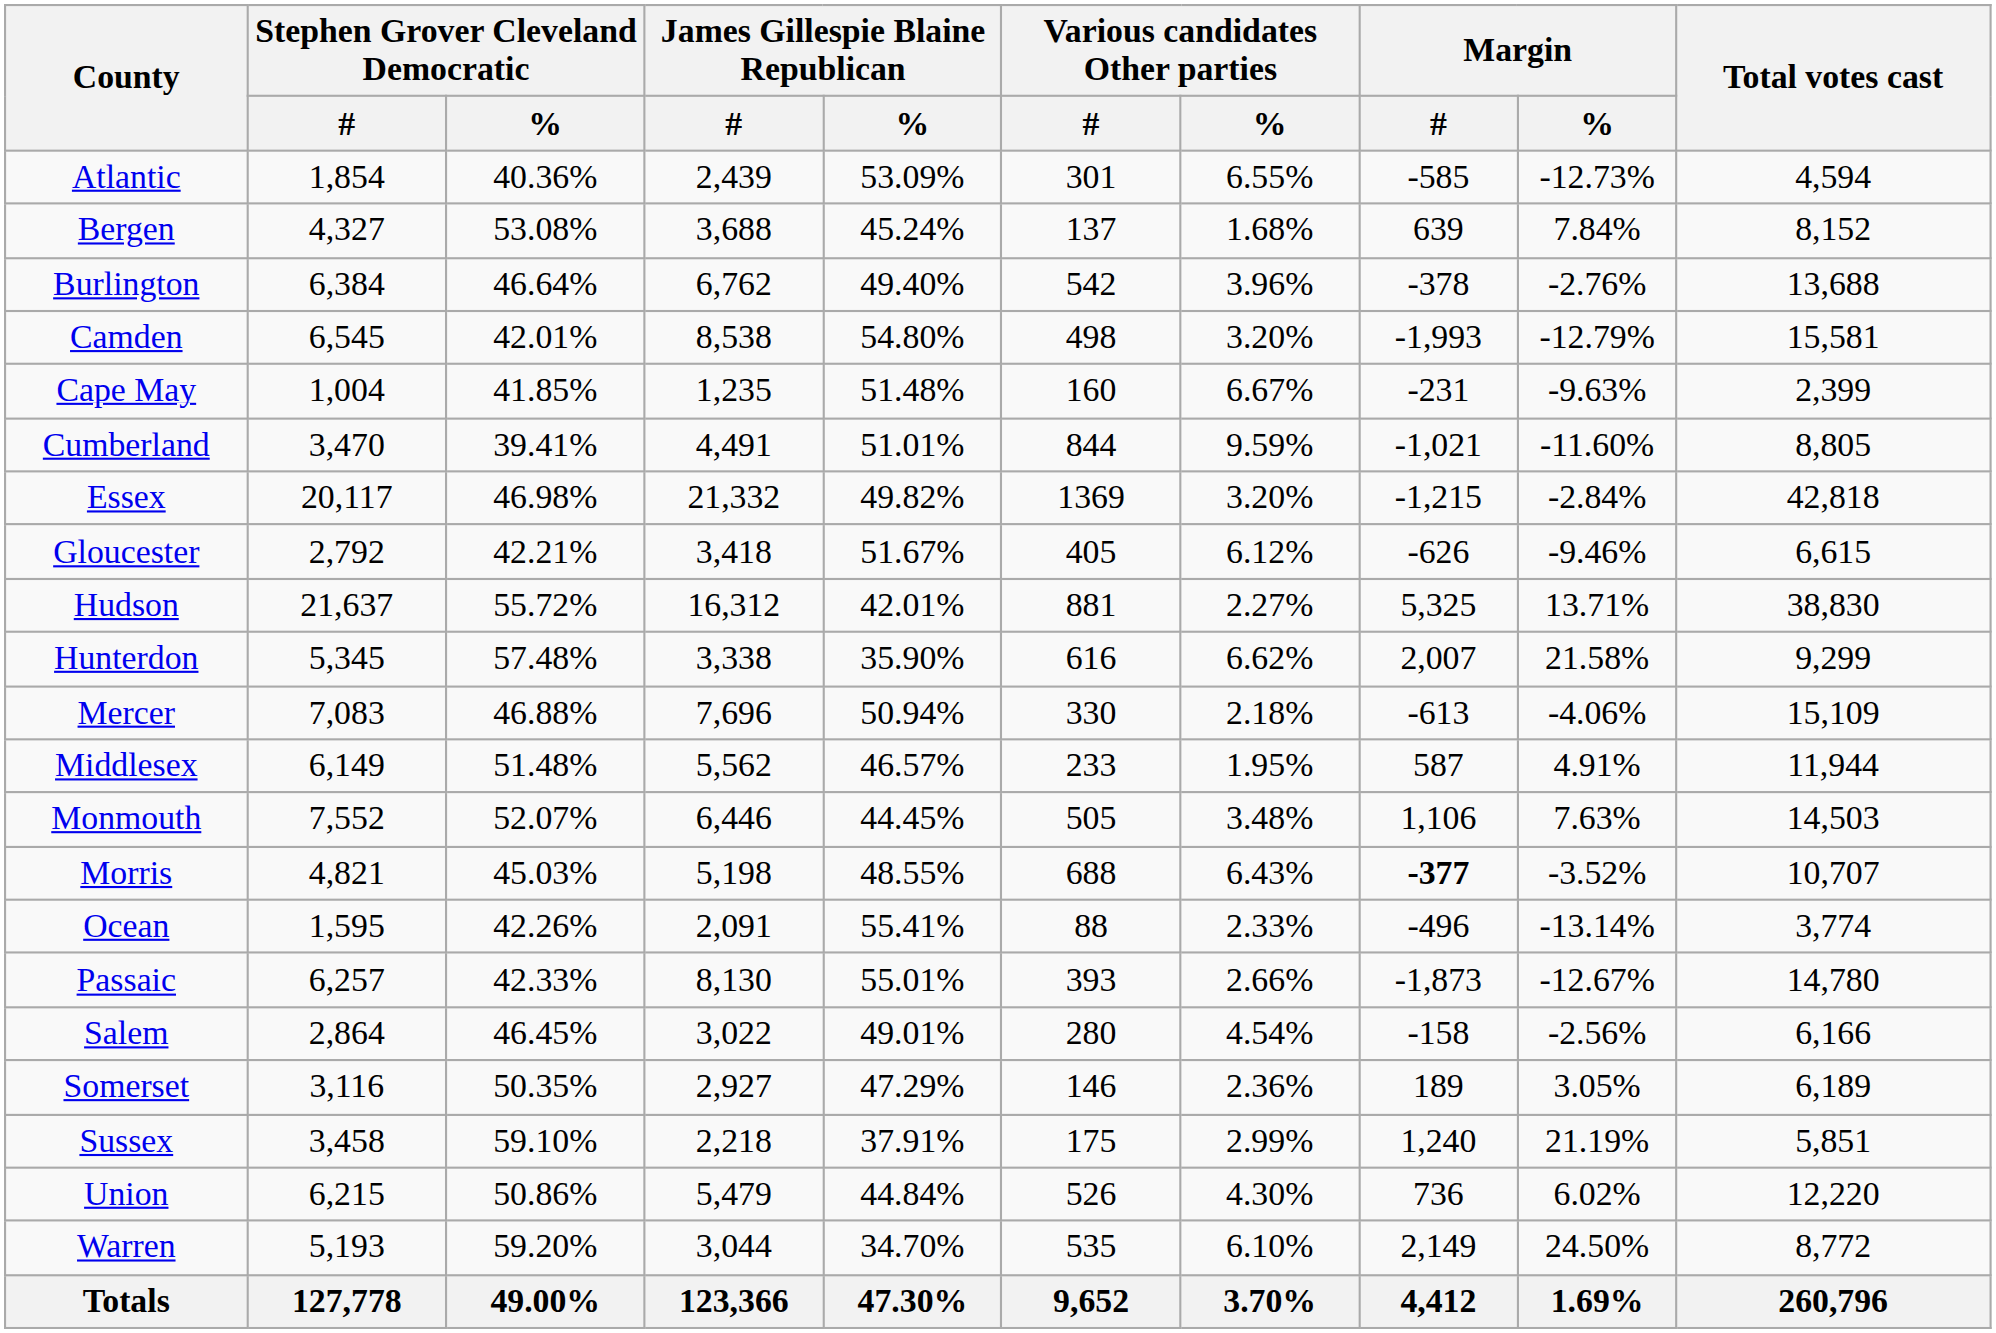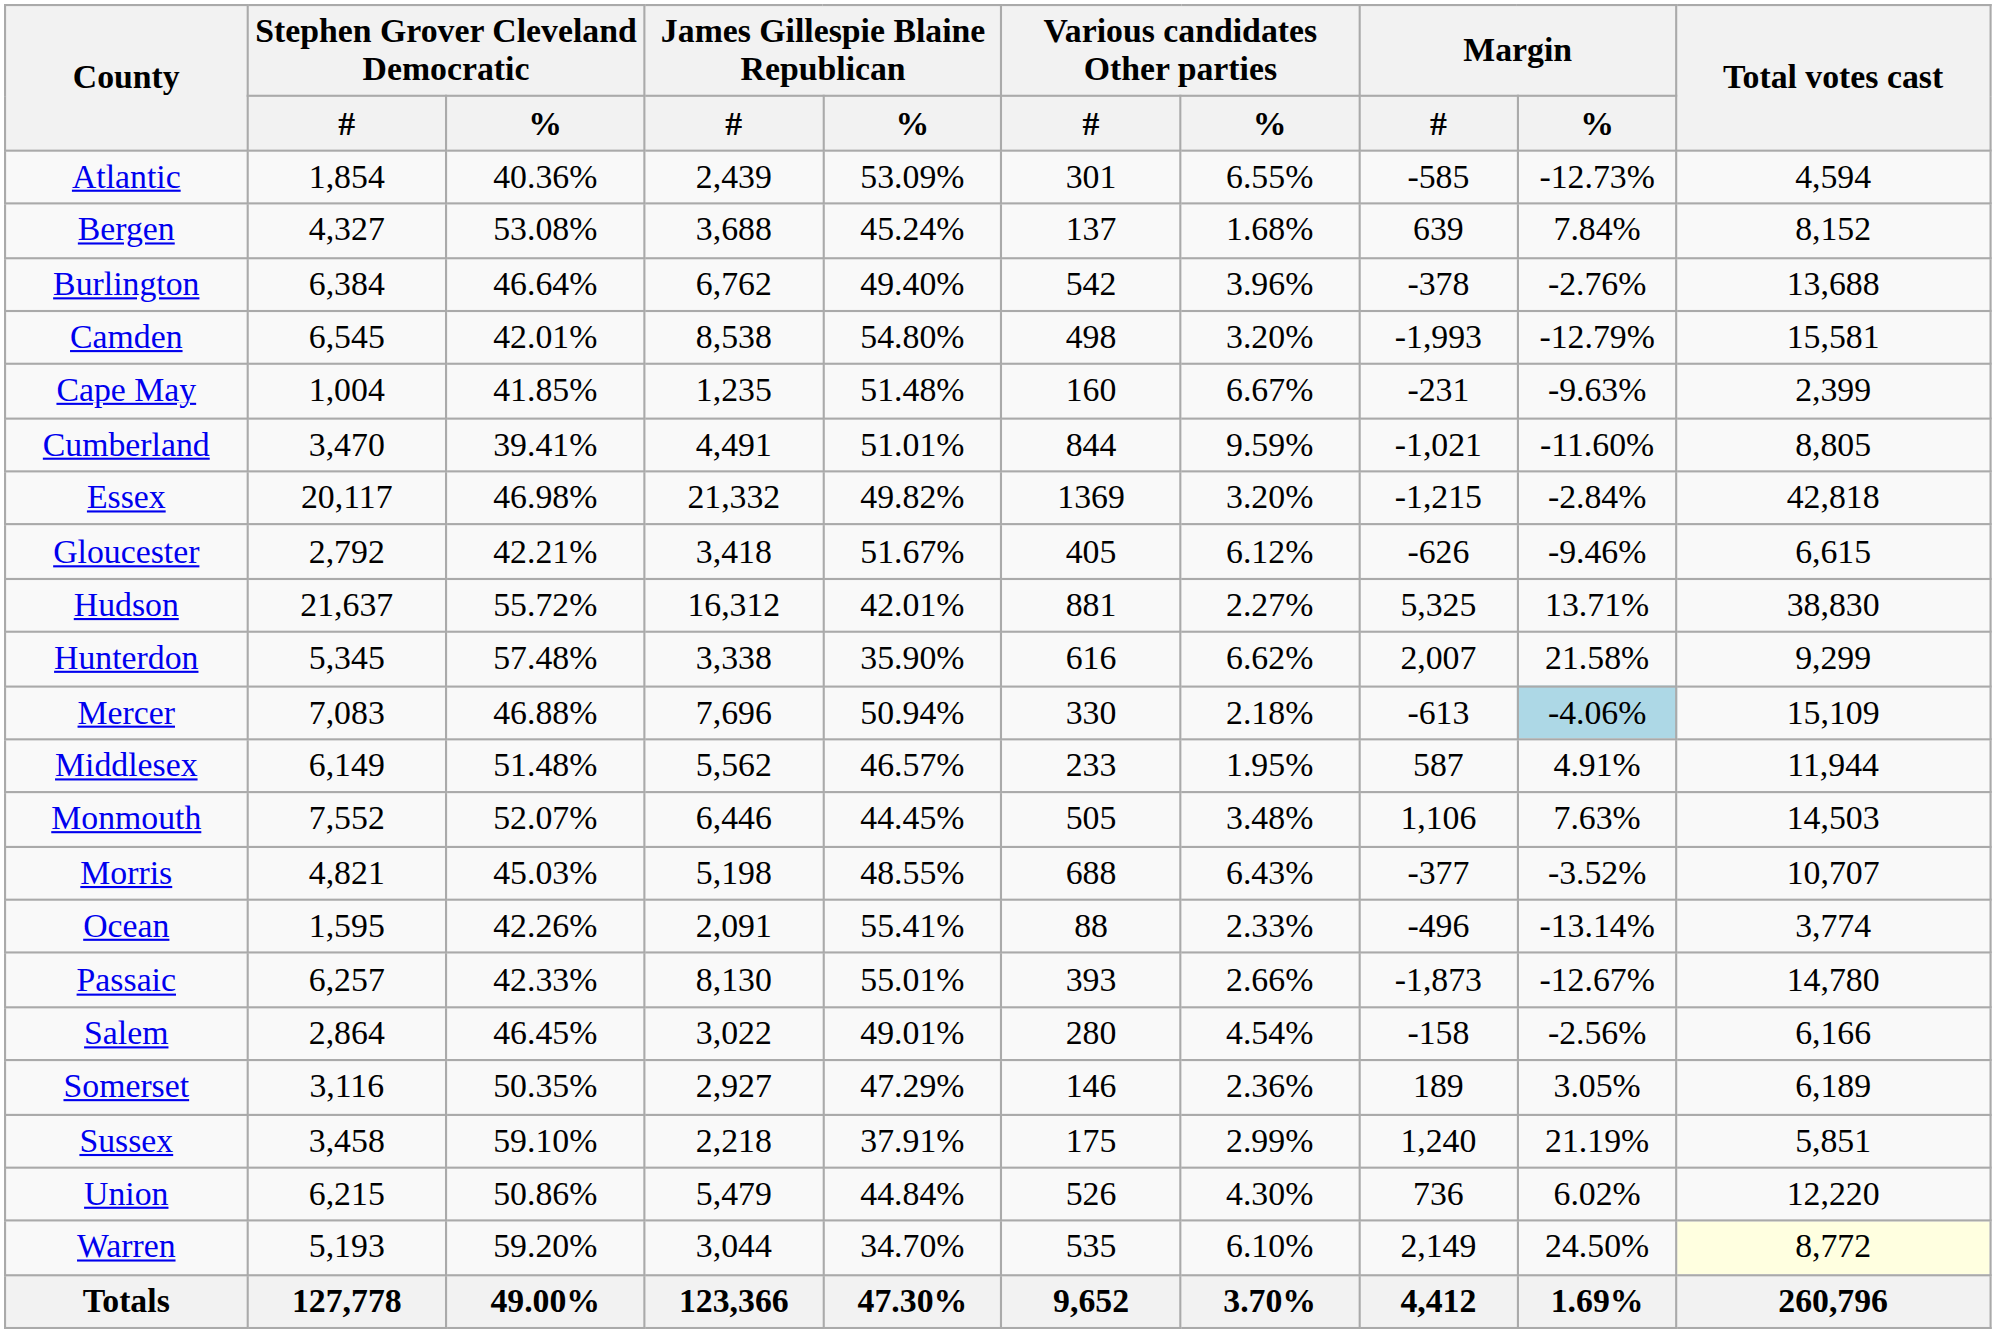Mercer | Margin / %: no background -> lightblue background
Morris | Margin / #: bold -> normal
Warren | Total votes cast: no background -> lightyellow background
